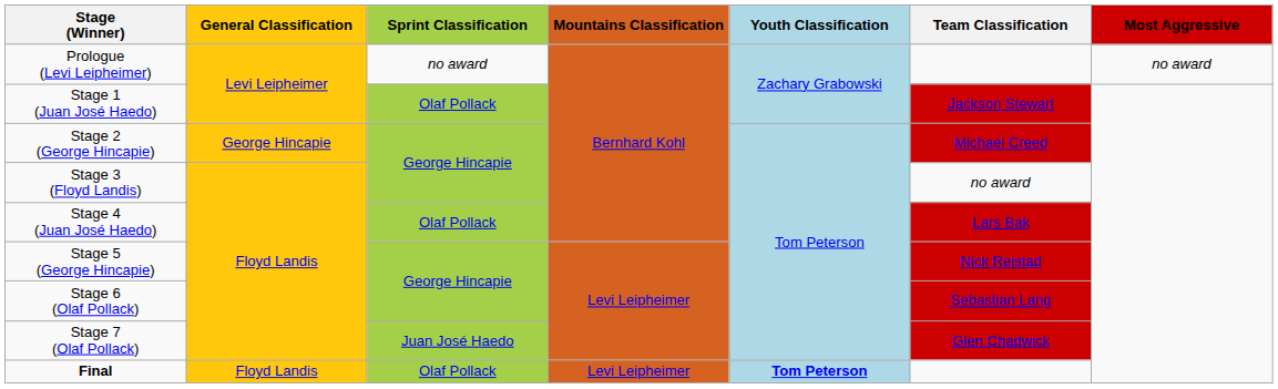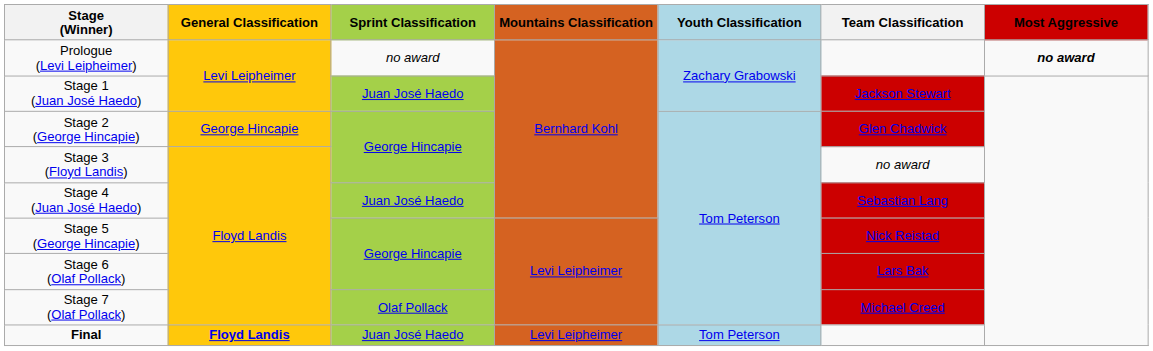Prologue (Levi Leipheimer) | Most Aggressive: normal -> bold
Stage 1 (Juan José Haedo) | Sprint Classification: Olaf Pollack -> Juan José Haedo
Stage 2 (George Hincapie) | Team Classification: Michael Creed -> Glen Chadwick
Stage 4 (Juan José Haedo) | Sprint Classification: Olaf Pollack -> Juan José Haedo
Stage 4 (Juan José Haedo) | Team Classification: Lars Bak -> Sebastian Lang
Stage 6 (Olaf Pollack) | Team Classification: Sebastian Lang -> Lars Bak
Stage 7 (Olaf Pollack) | Sprint Classification: Juan José Haedo -> Olaf Pollack
Stage 7 (Olaf Pollack) | Team Classification: Glen Chadwick -> Michael Creed
Final | General Classification: normal -> bold
Final | Sprint Classification: Olaf Pollack -> Juan José Haedo
Final | Youth Classification: bold -> normal
